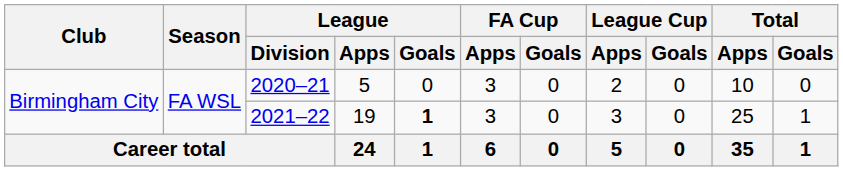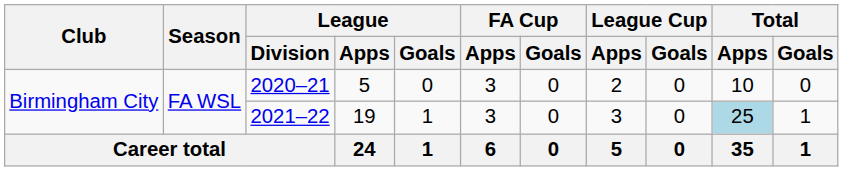2021–22 | League / Goals: bold -> normal
2021–22 | Total / Apps: no background -> lightblue background
